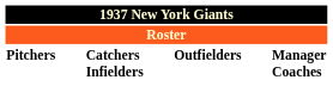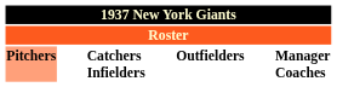Pitchers | column 1: no background -> lightsalmon background
